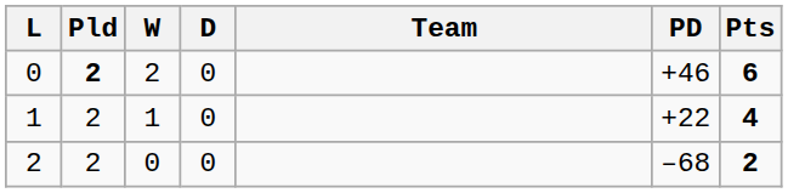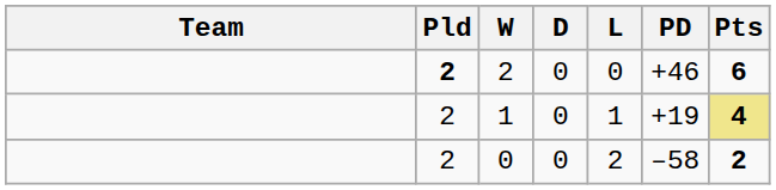columns swapped: Team <-> L
row 3 | PD: +22 -> +19
row 3 | Pts: no background -> khaki background
row 4 | PD: –68 -> –58
